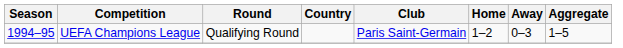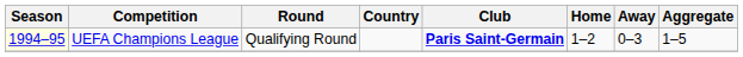UEFA Champions League | Season: no background -> lightyellow background
UEFA Champions League | Club: normal -> bold
